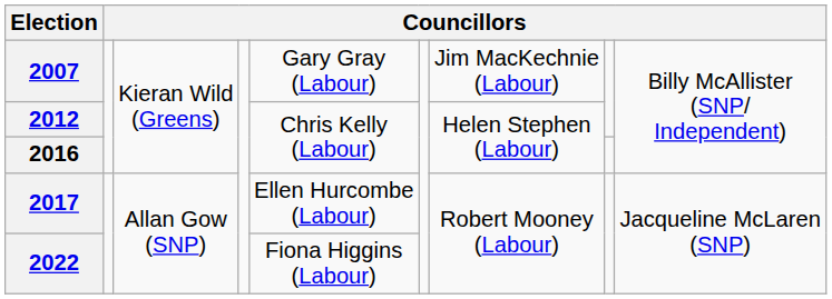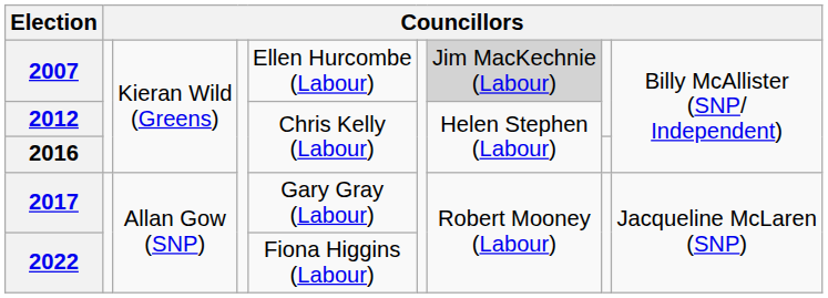2007 | column 5: Gary Gray (Labour) -> Ellen Hurcombe (Labour)
2007 | column 7: no background -> lightgrey background
2017 | column 5: Ellen Hurcombe (Labour) -> Gary Gray (Labour)
